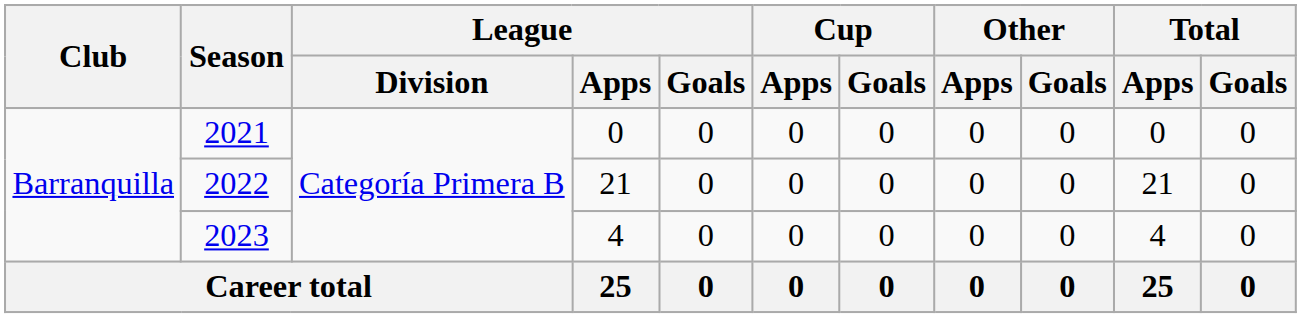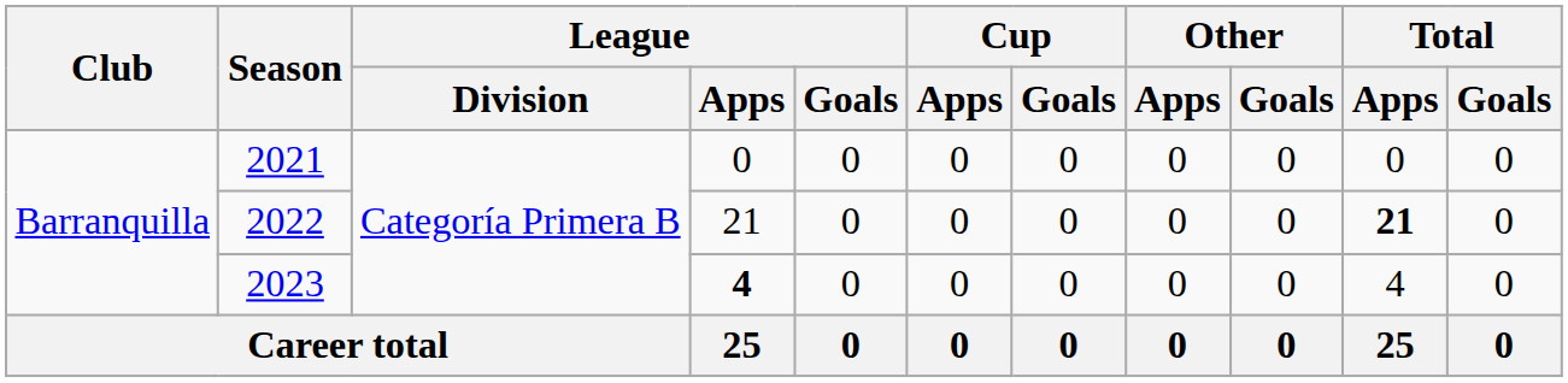2022 | Total / Apps: normal -> bold
2023 | League / Apps: normal -> bold
